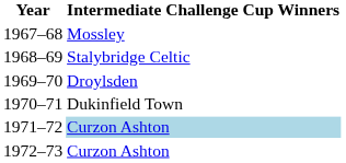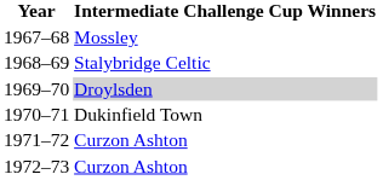1969–70 | Intermediate Challenge Cup Winners: no background -> lightgrey background
1971–72 | Intermediate Challenge Cup Winners: lightblue background -> no background
